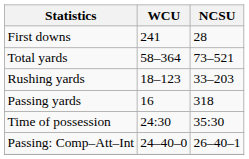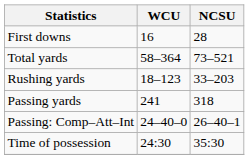First downs | WCU: 241 -> 16
Passing yards | WCU: 16 -> 241
rows swapped: Passing: Comp–Att–Int <-> Time of possession
